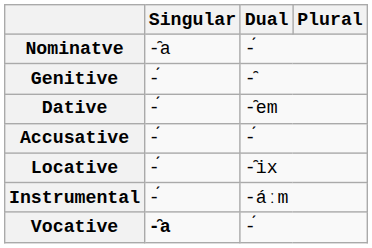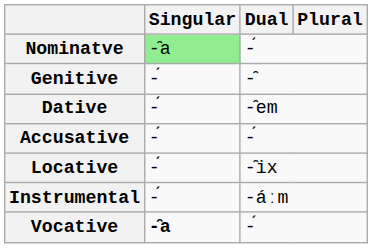Nominatve | Singular: no background -> lightgreen background
